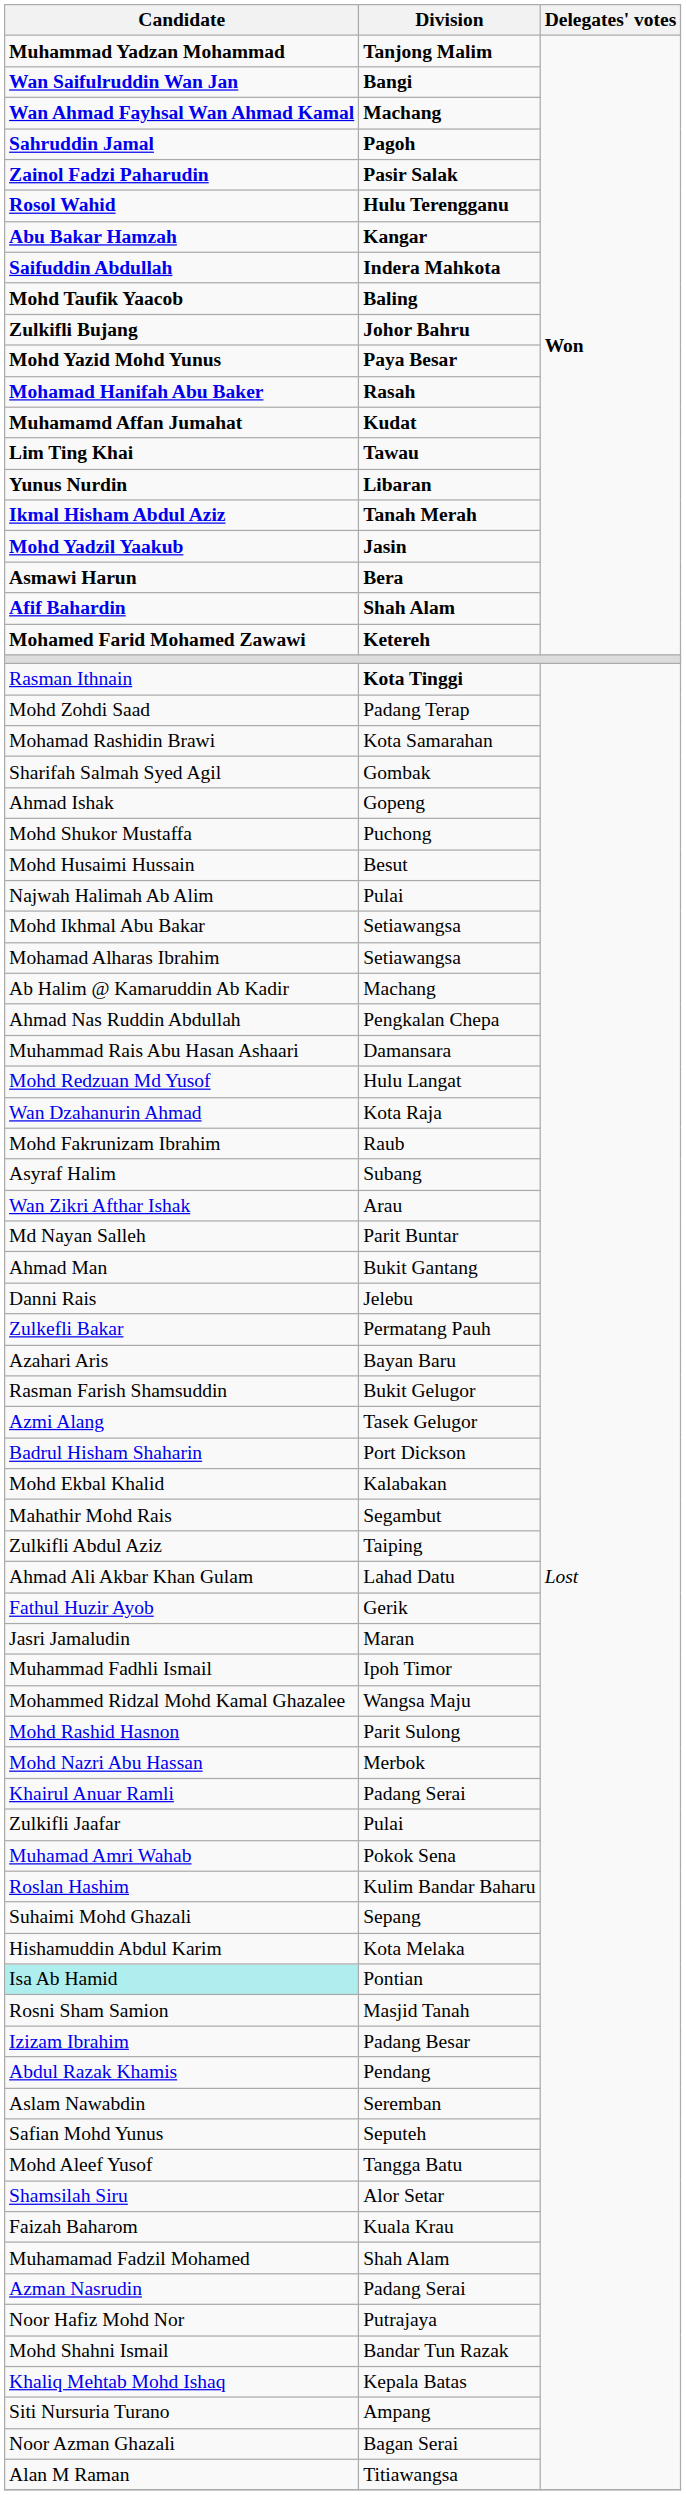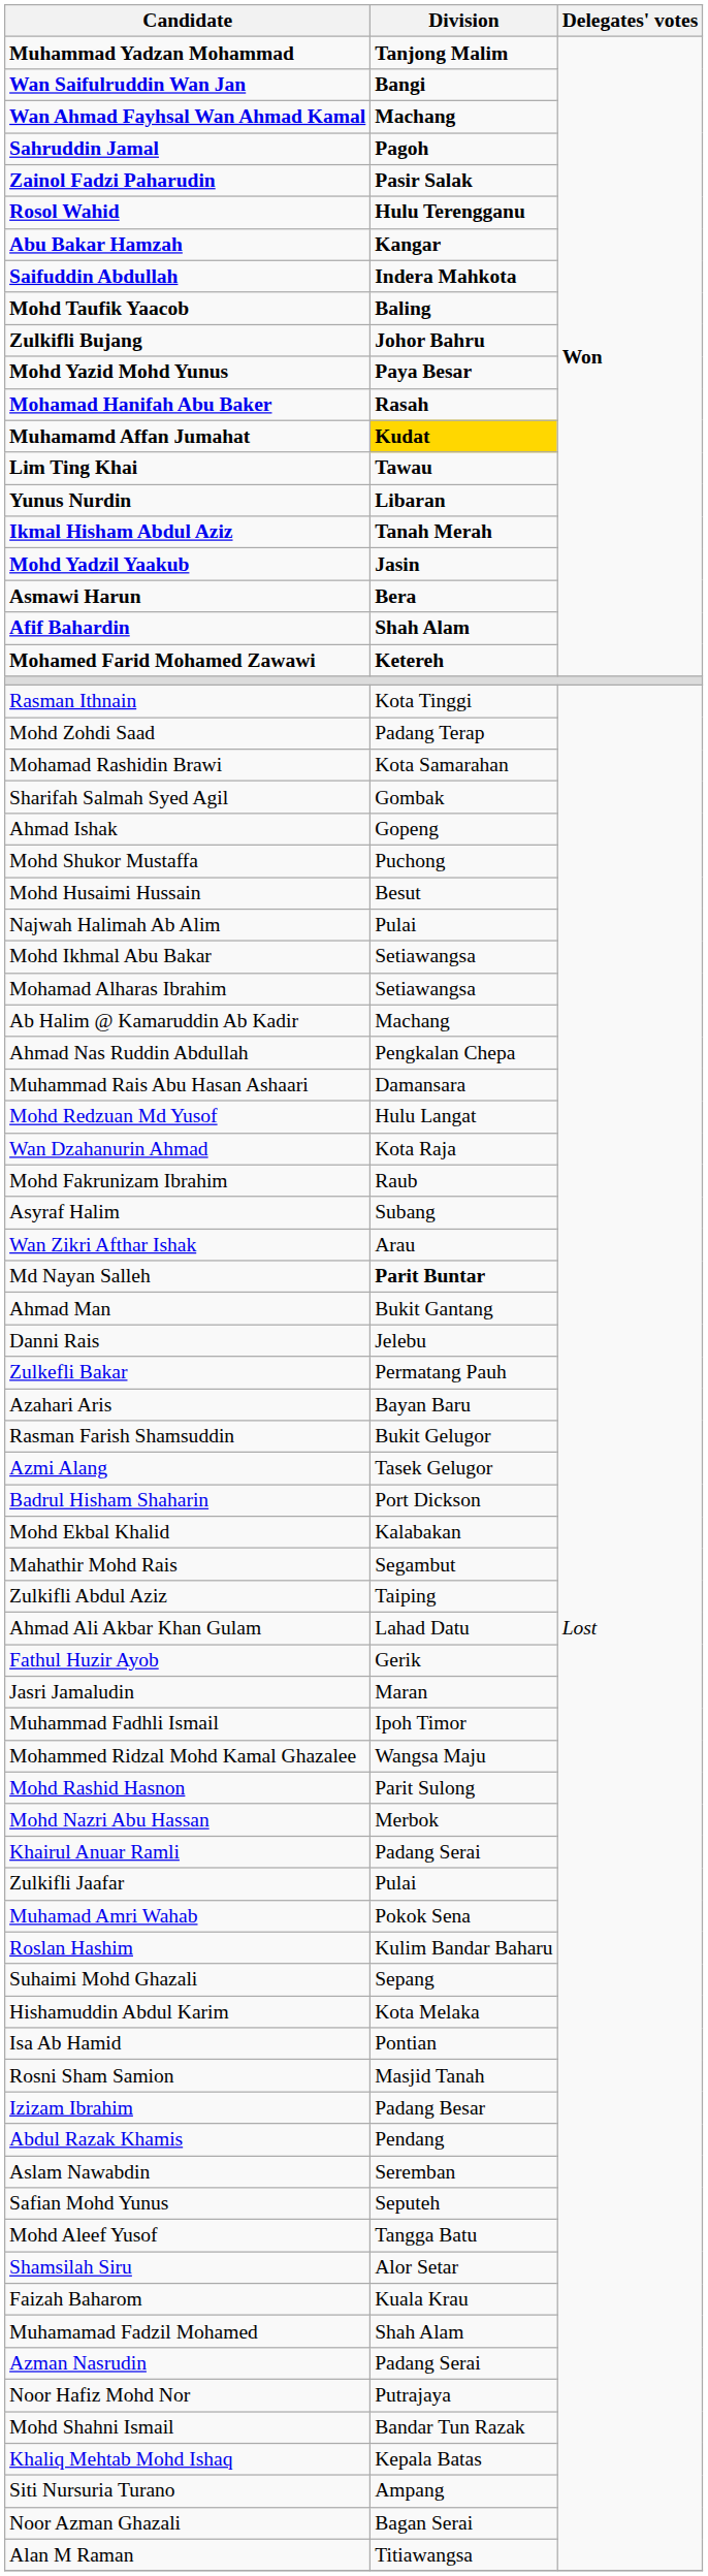Muhamamd Affan Jumahat | Division: no background -> gold background
Rasman Ithnain | Division: bold -> normal
Md Nayan Salleh | Division: normal -> bold
Isa Ab Hamid | Candidate: paleturquoise background -> no background
